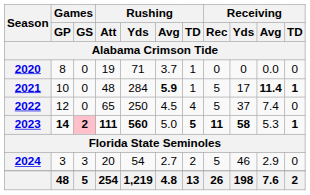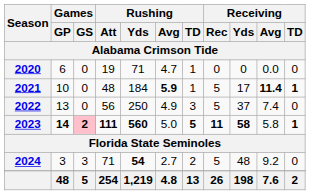2020 | Games / GP: 8 -> 6
2020 | Rushing / Avg: 3.7 -> 4.7
2021 | Rushing / Yds: 284 -> 184
2022 | Games / GP: 12 -> 13
2022 | Rushing / Att: 65 -> 56
2022 | Rushing / Avg: 4.5 -> 4.9
2022 | Rushing / TD: 4 -> 3
2023 | Receiving / Avg: 5.3 -> 5.8
2024 | Rushing / Att: 20 -> 71
2024 | Rushing / Yds: normal -> bold
2024 | Receiving / Yds: 46 -> 48
2024 | Receiving / Avg: 2.9 -> 9.2
